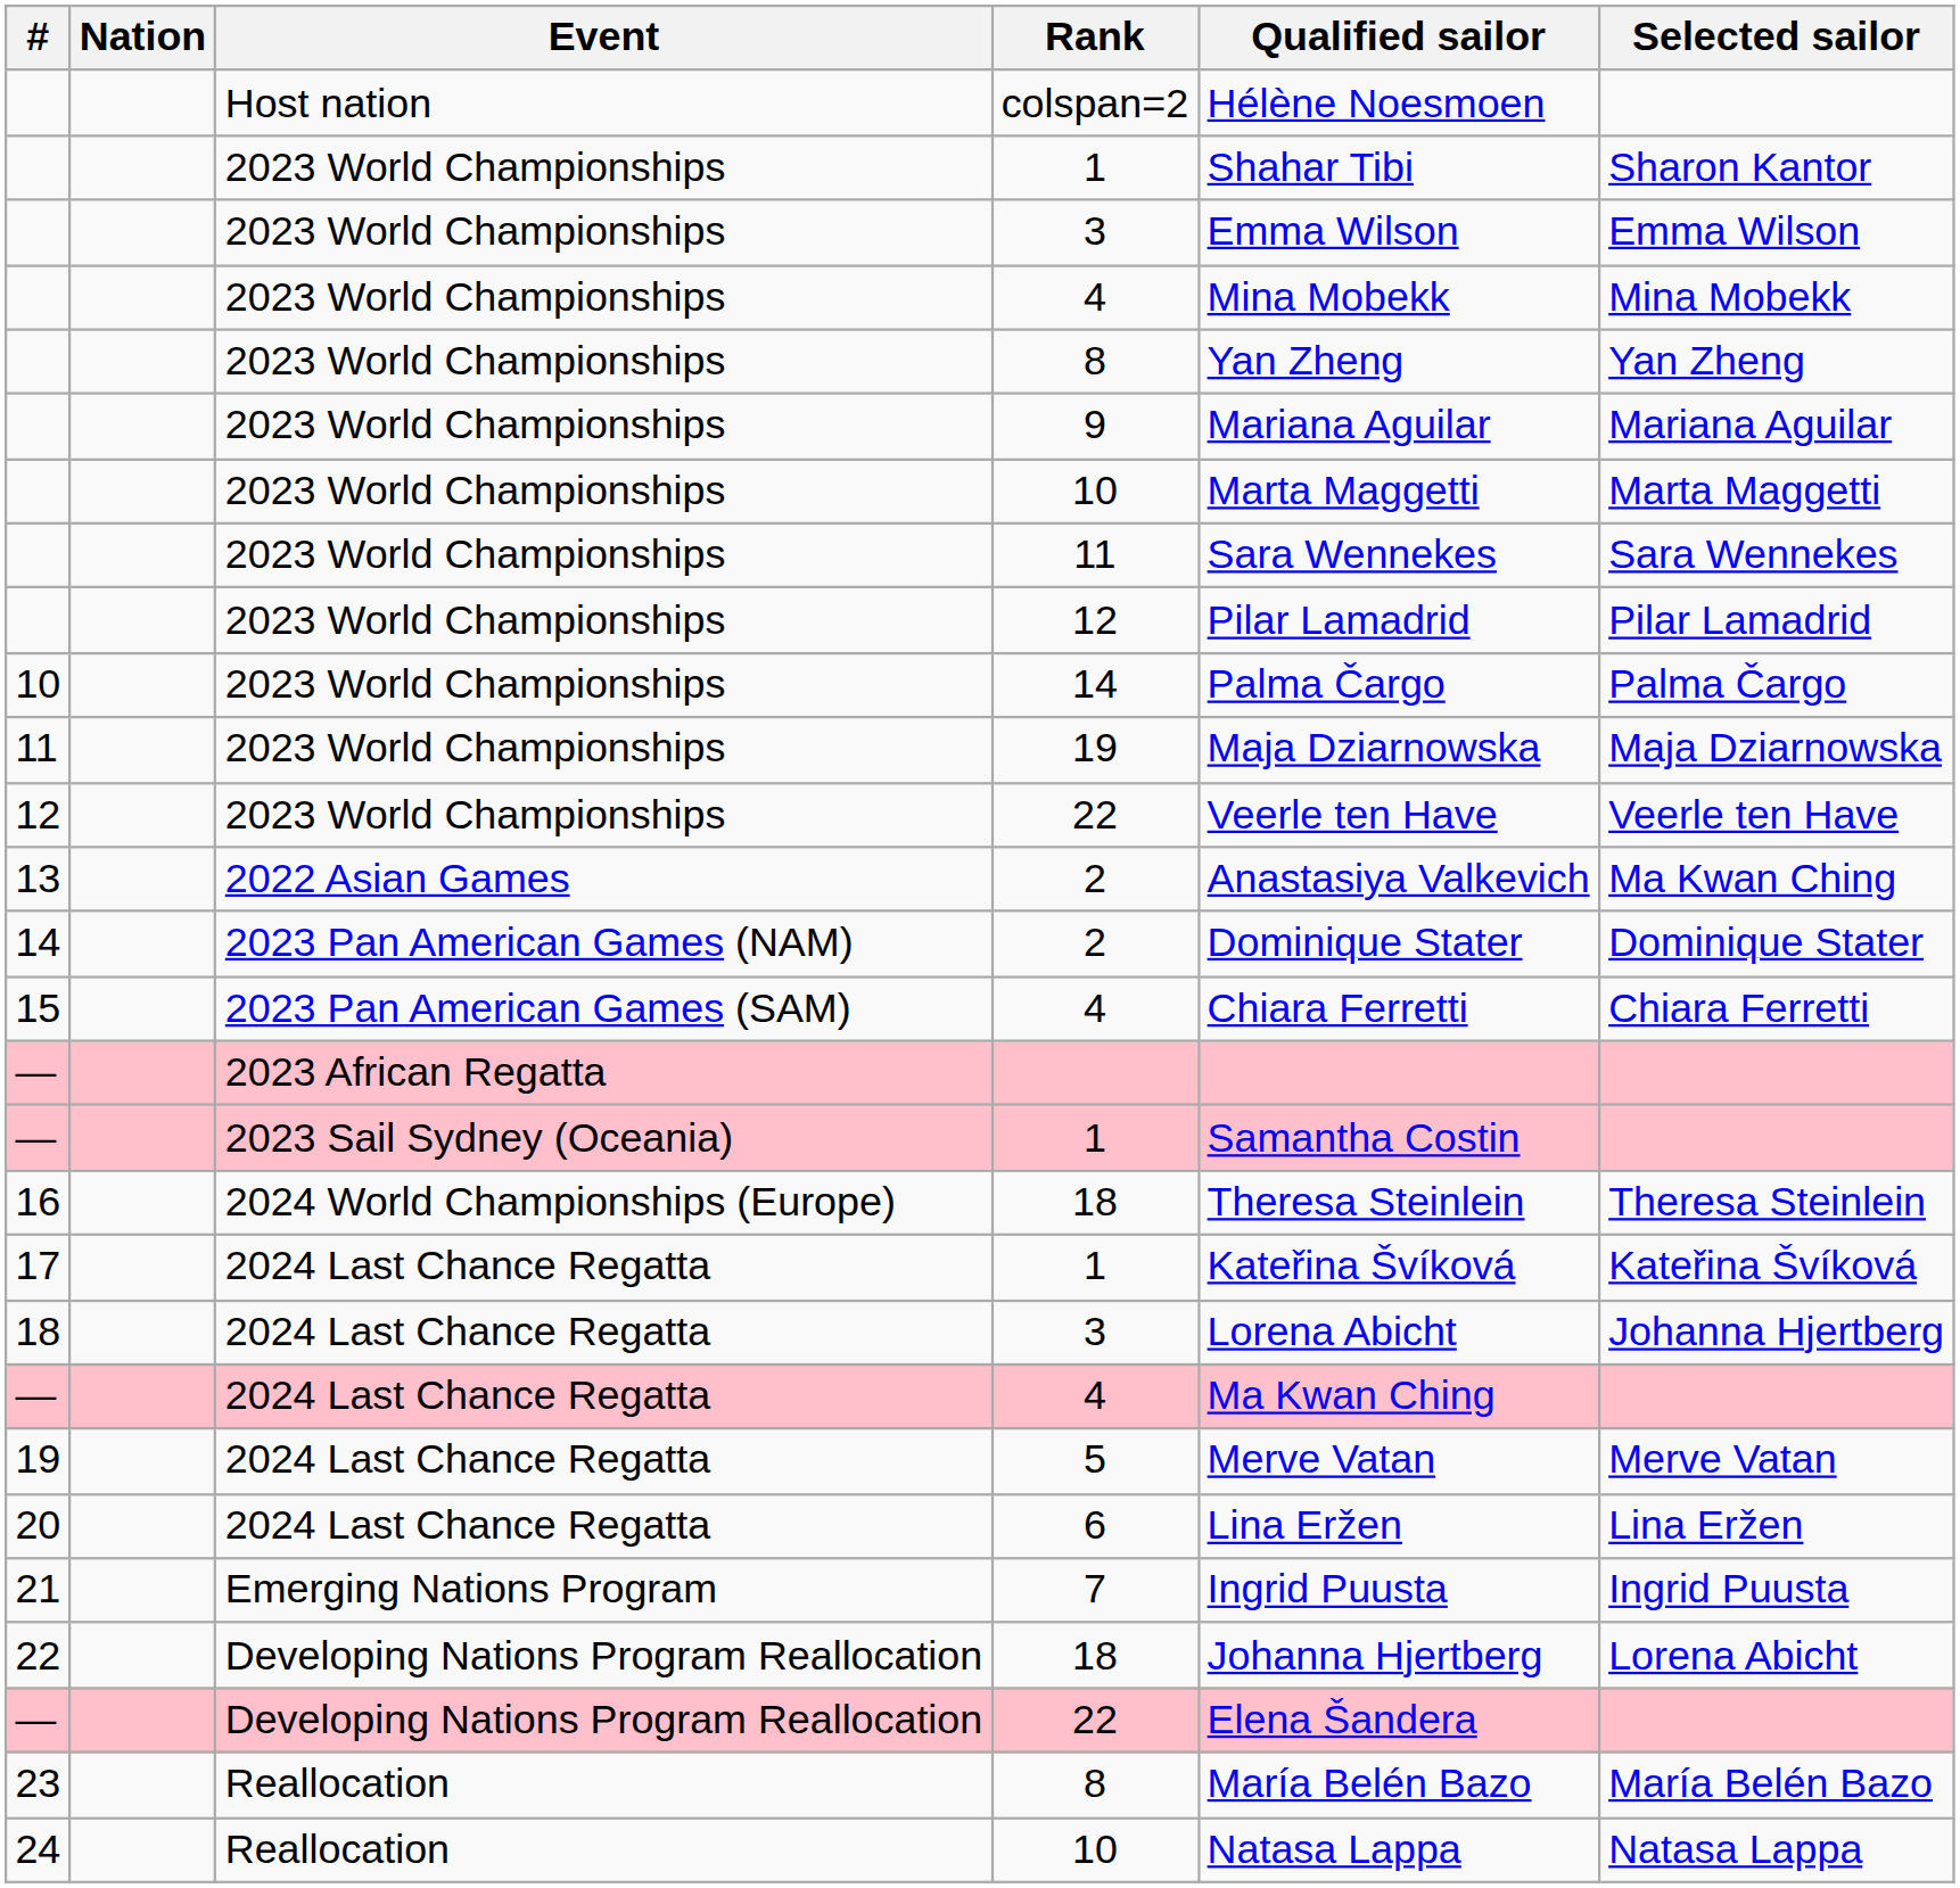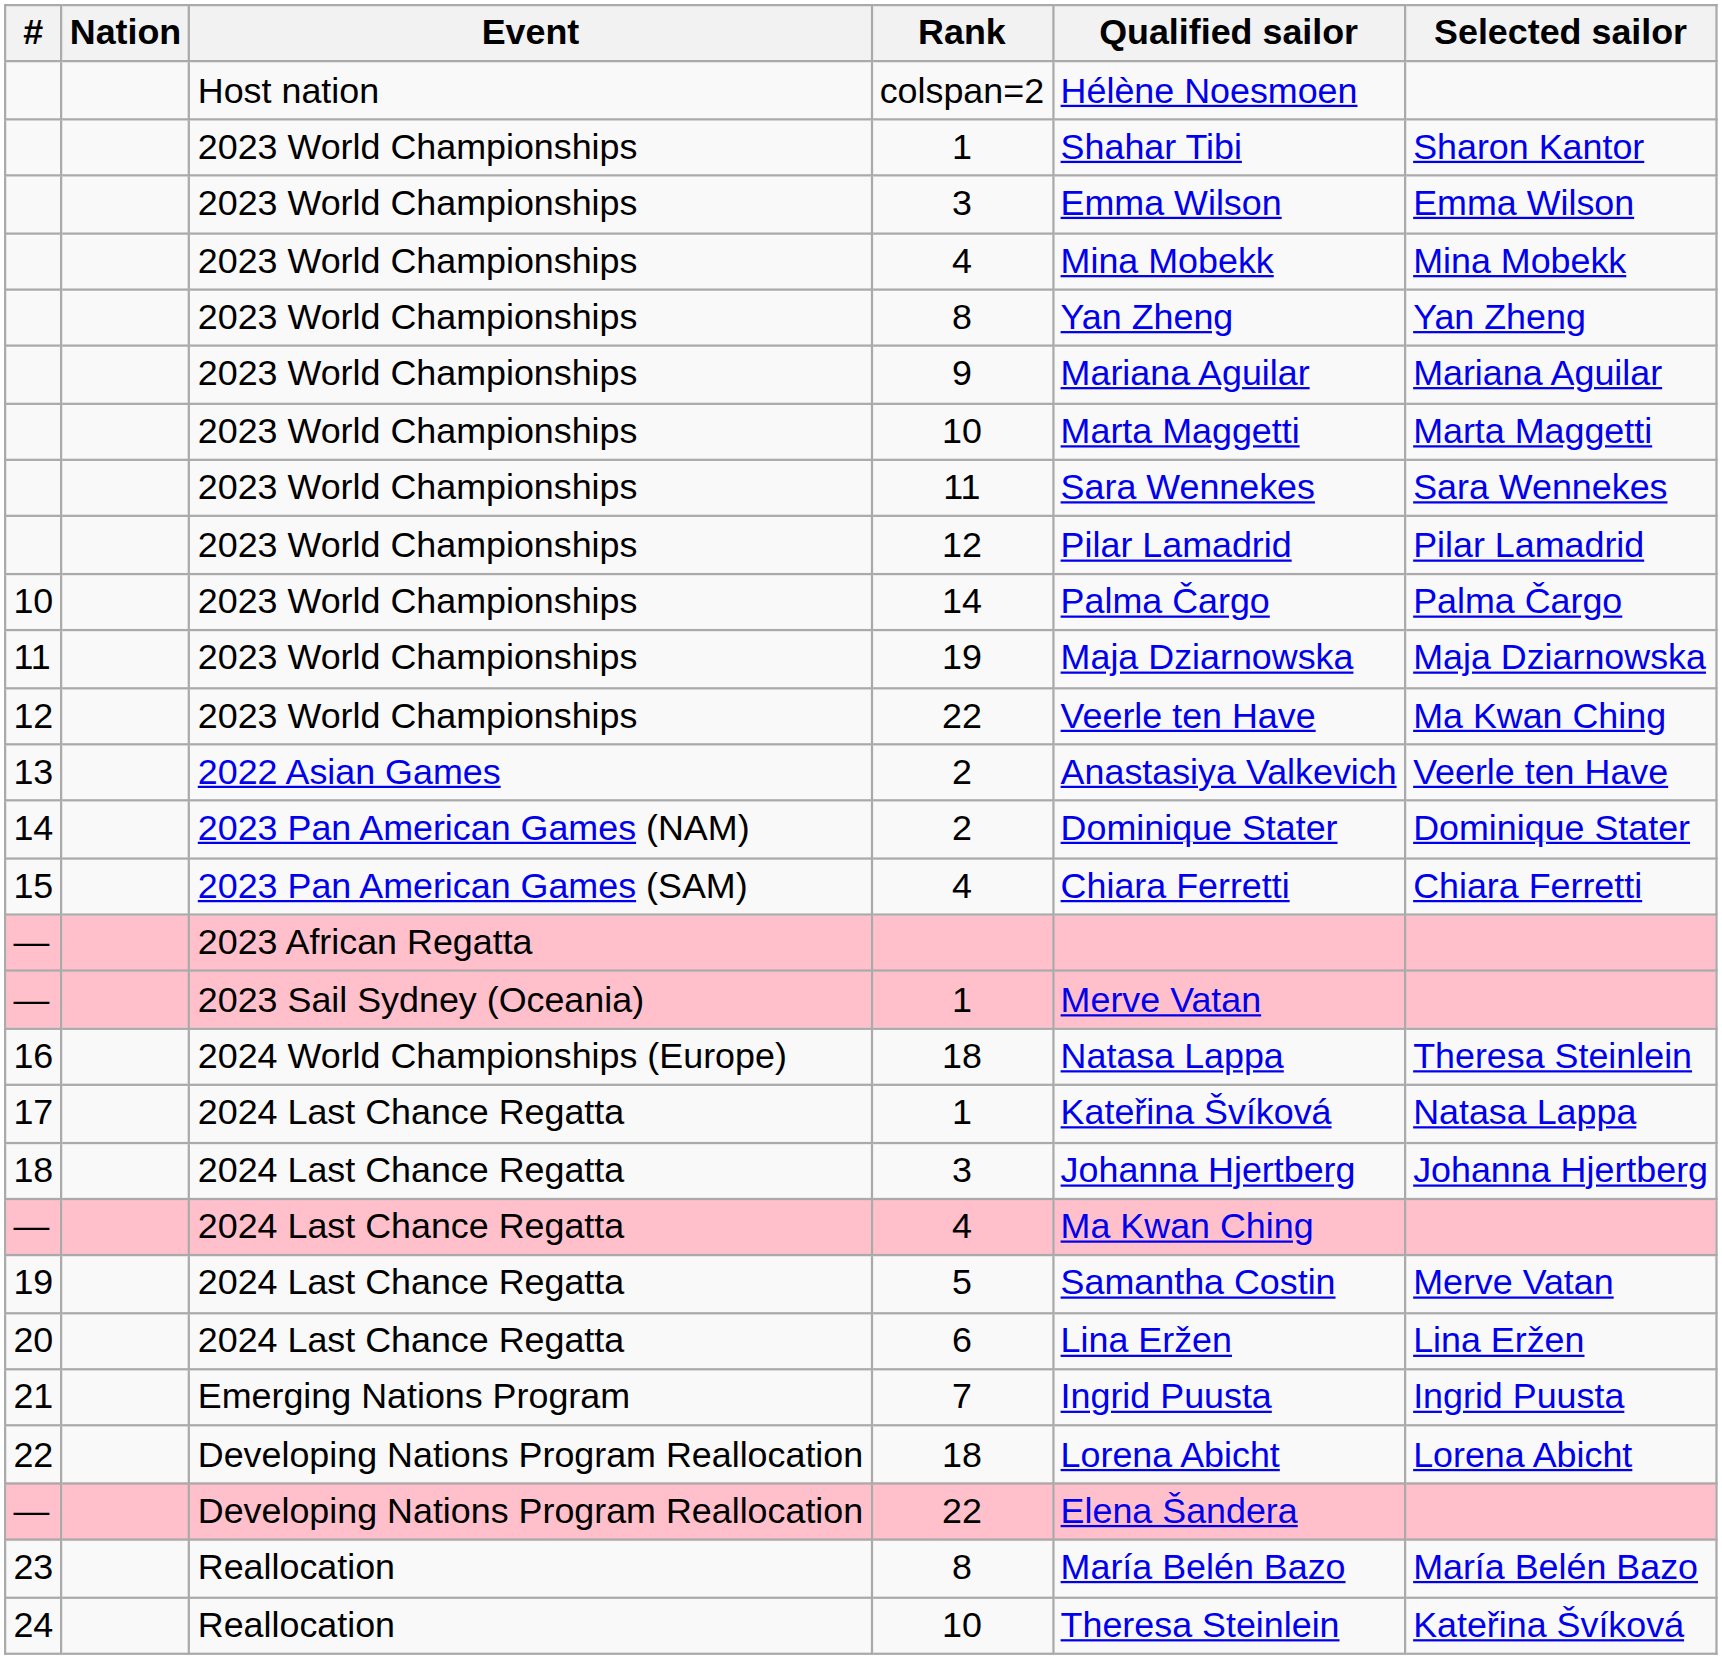12 / 22 | Selected sailor: Veerle ten Have -> Ma Kwan Ching
13 / 2 | Selected sailor: Ma Kwan Ching -> Veerle ten Have
— / 1 | Qualified sailor: Samantha Costin -> Merve Vatan
16 / 18 | Qualified sailor: Theresa Steinlein -> Natasa Lappa
17 / 1 | Selected sailor: Kateřina Švíková -> Natasa Lappa
18 / 3 | Qualified sailor: Lorena Abicht -> Johanna Hjertberg
5 | Qualified sailor: Merve Vatan -> Samantha Costin
22 / 18 | Qualified sailor: Johanna Hjertberg -> Lorena Abicht
24 / 10 | Qualified sailor: Natasa Lappa -> Theresa Steinlein
24 / 10 | Selected sailor: Natasa Lappa -> Kateřina Švíková
